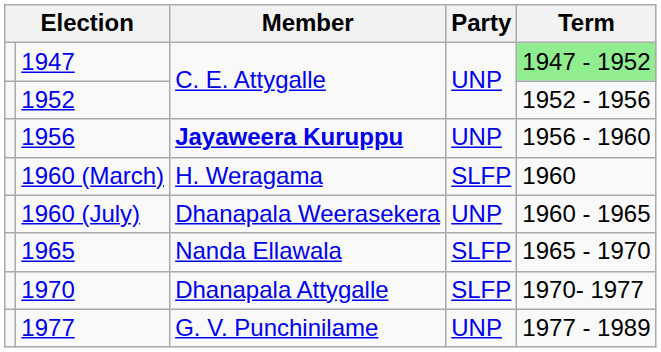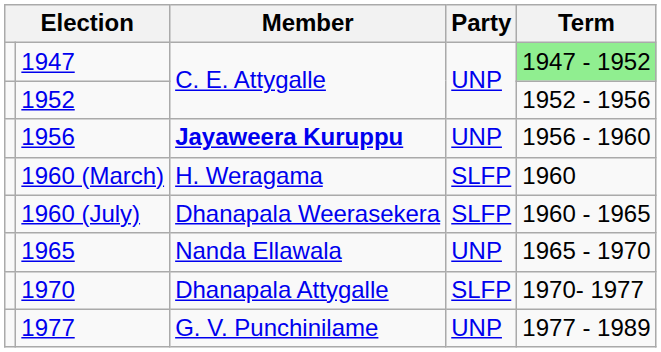1960 (July) | Party: UNP -> SLFP
1965 | Party: SLFP -> UNP
